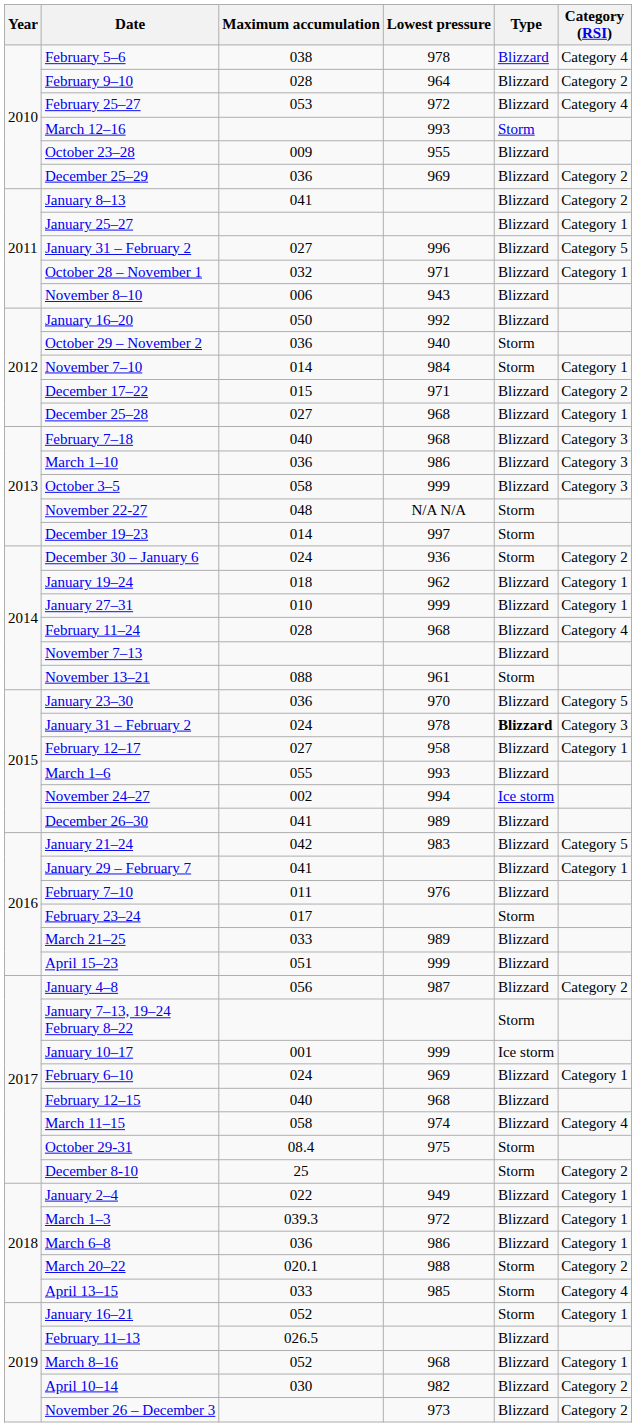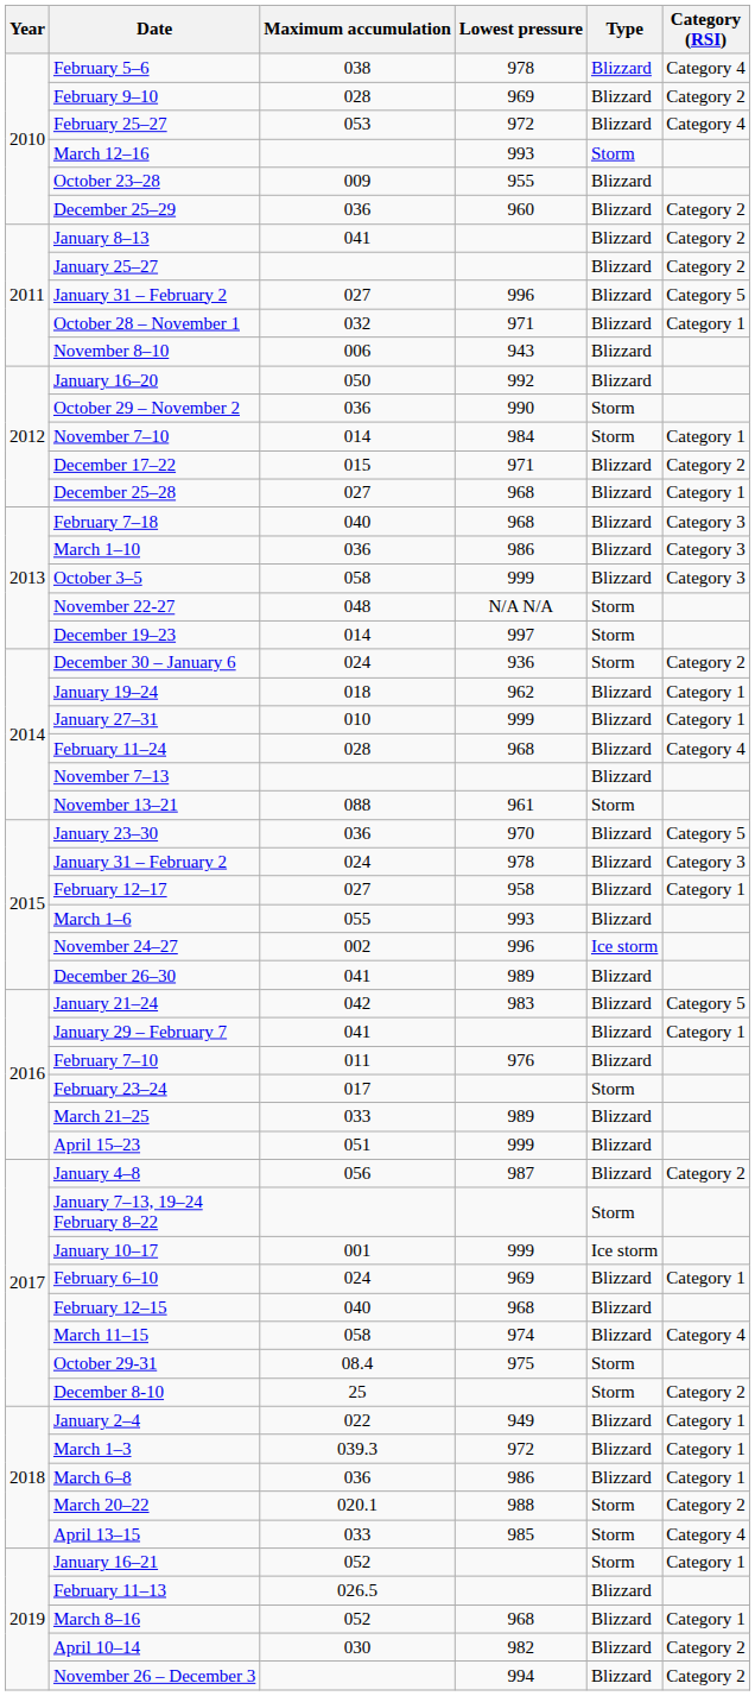February 9–10 | Lowest pressure: 964 -> 969
December 25–29 | Lowest pressure: 969 -> 960
January 25–27 | Category (RSI): Category 1 -> Category 2
October 29 – November 2 | Lowest pressure: 940 -> 990
January 31 – February 2 / 024 | Type: bold -> normal
November 24–27 | Lowest pressure: 994 -> 996
November 26 – December 3 | Lowest pressure: 973 -> 994
